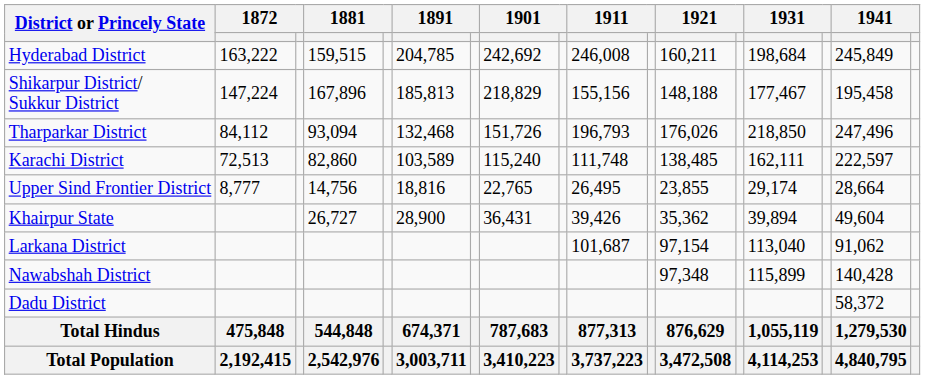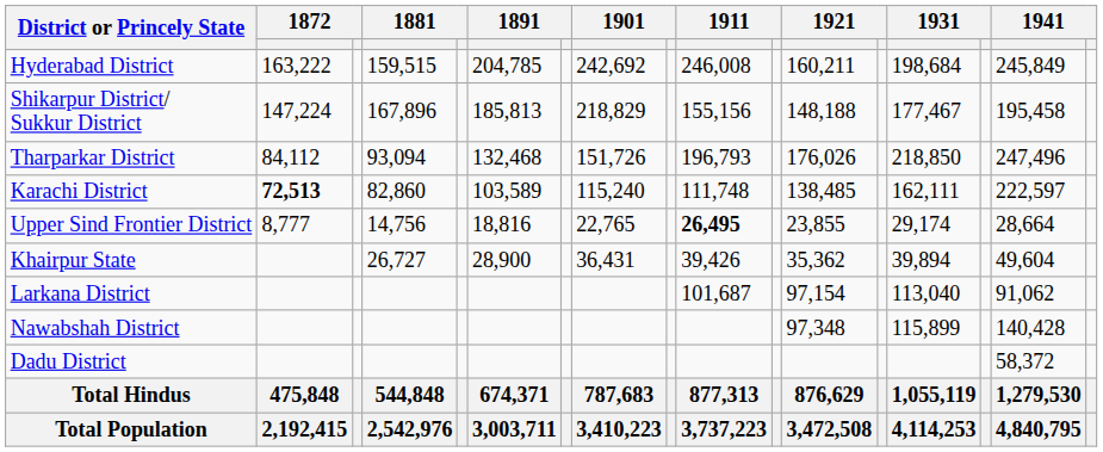Karachi District | column 2: normal -> bold
Upper Sind Frontier District | column 10: normal -> bold
